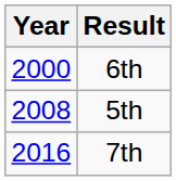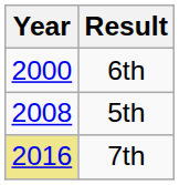7th | Year: no background -> khaki background
